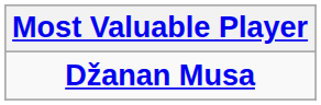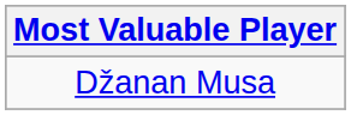row 2 | column 1: bold -> normal
